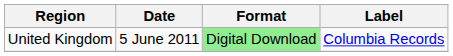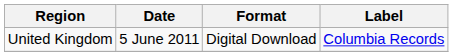United Kingdom | Format: lightgreen background -> no background
